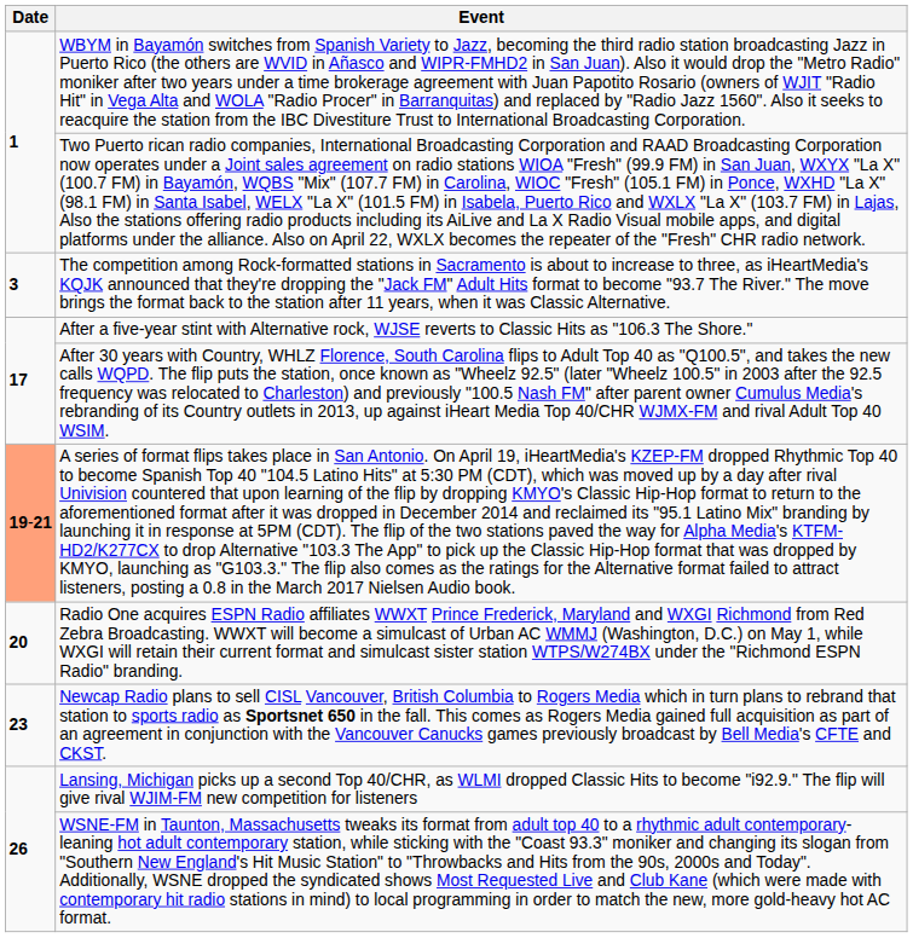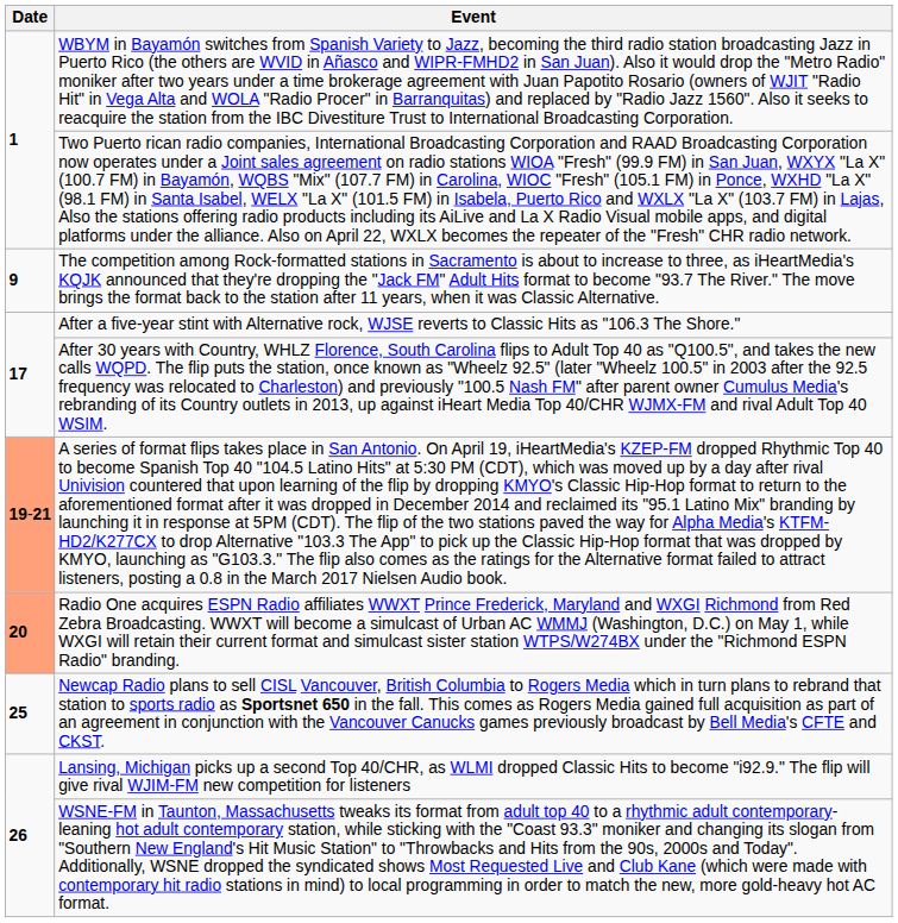row 4 | Date: 3 -> 9
row 8 | Date: no background -> lightsalmon background
row 9 | Date: 23 -> 25
